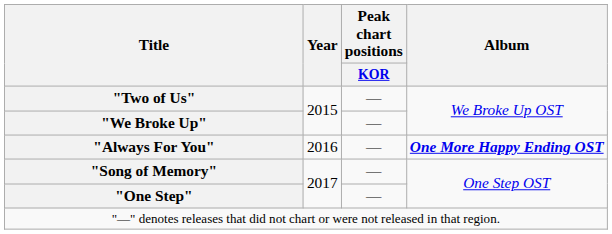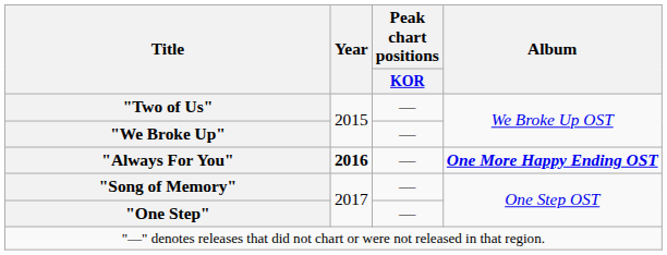"Always For You" | Year: normal -> bold
